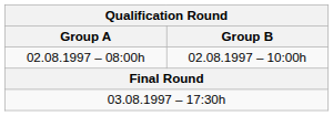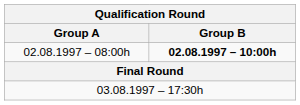02.08.1997 – 08:00h | Group B: normal -> bold
